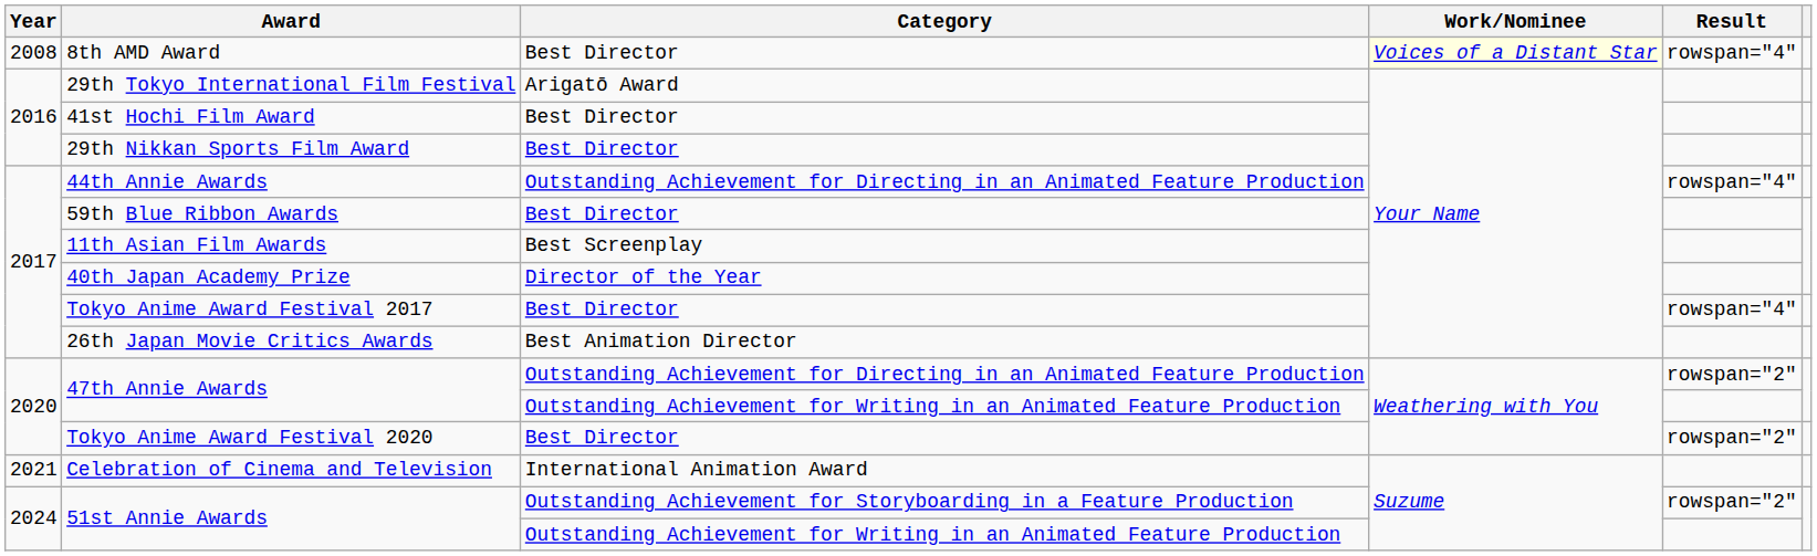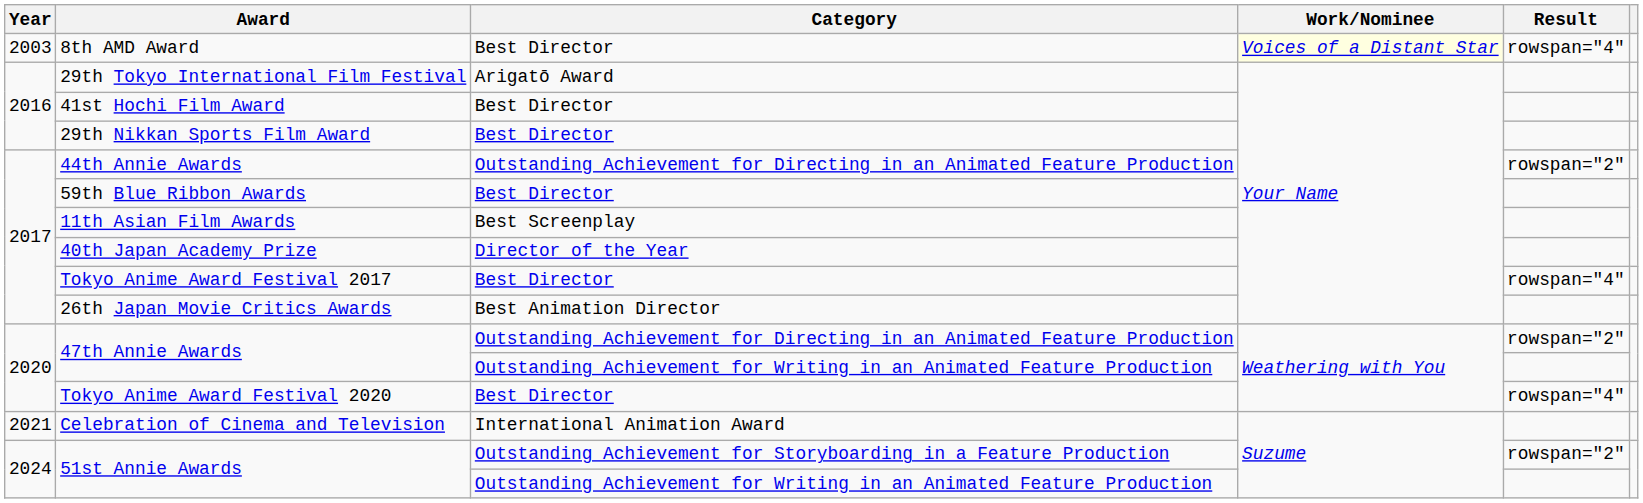8th AMD Award | Year: 2008 -> 2003
44th Annie Awards | Result: rowspan="4" -> rowspan="2"
Tokyo Anime Award Festival 2020 | Result: rowspan="2" -> rowspan="4"
